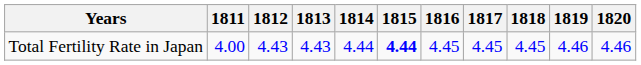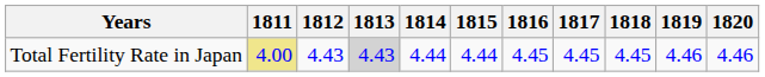row 2 | 1811: no background -> khaki background
row 2 | 1813: no background -> lightgrey background
row 2 | 1815: bold -> normal
